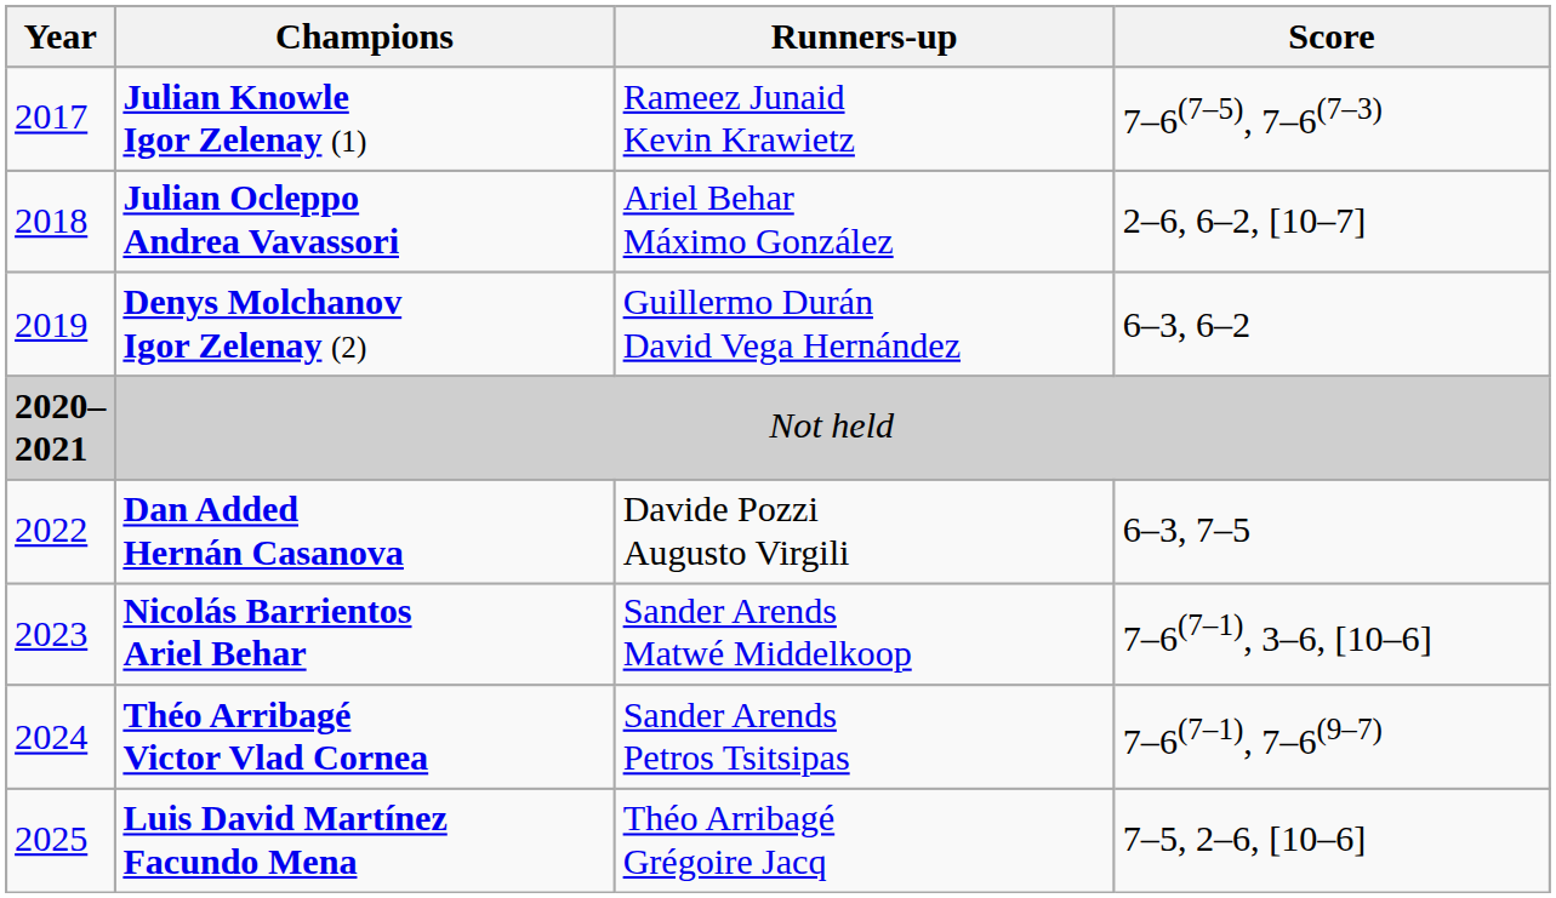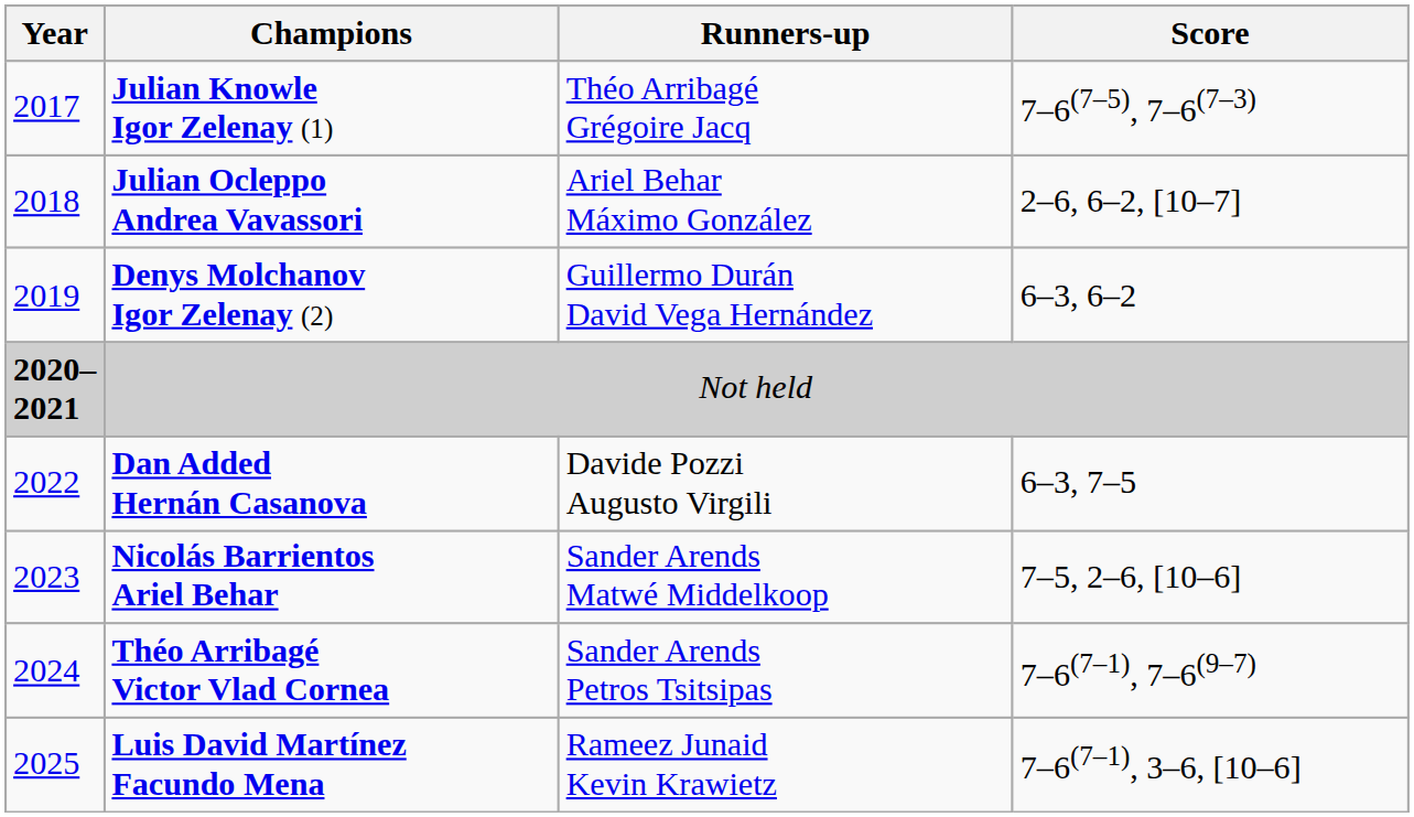Julian Knowle Igor Zelenay (1) | Runners-up: Rameez Junaid Kevin Krawietz -> Théo Arribagé Grégoire Jacq
Nicolás Barrientos Ariel Behar | Score: 7–6(7–1), 3–6, [10–6] -> 7–5, 2–6, [10–6]
Luis David Martínez Facundo Mena | Runners-up: Théo Arribagé Grégoire Jacq -> Rameez Junaid Kevin Krawietz
Luis David Martínez Facundo Mena | Score: 7–5, 2–6, [10–6] -> 7–6(7–1), 3–6, [10–6]
